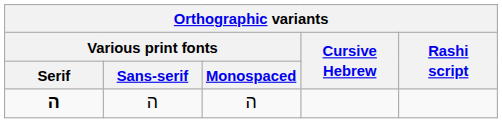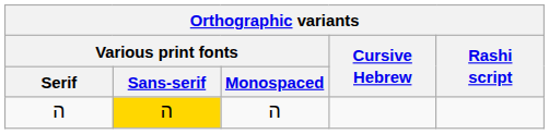row 4 | Various print fonts / Serif: bold -> normal
row 4 | Various print fonts / Sans-serif: no background -> gold background
